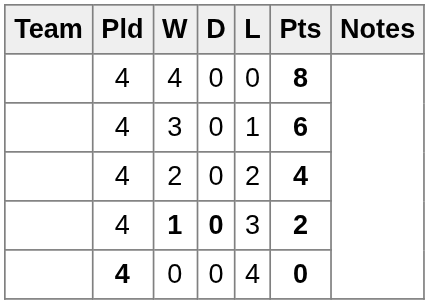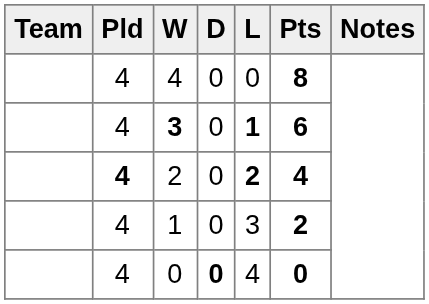row 3 | W: normal -> bold
row 3 | L: normal -> bold
row 4 | Pld: normal -> bold
row 4 | L: normal -> bold
row 5 | W: bold -> normal
row 5 | D: bold -> normal
row 6 | Pld: bold -> normal
row 6 | D: normal -> bold
